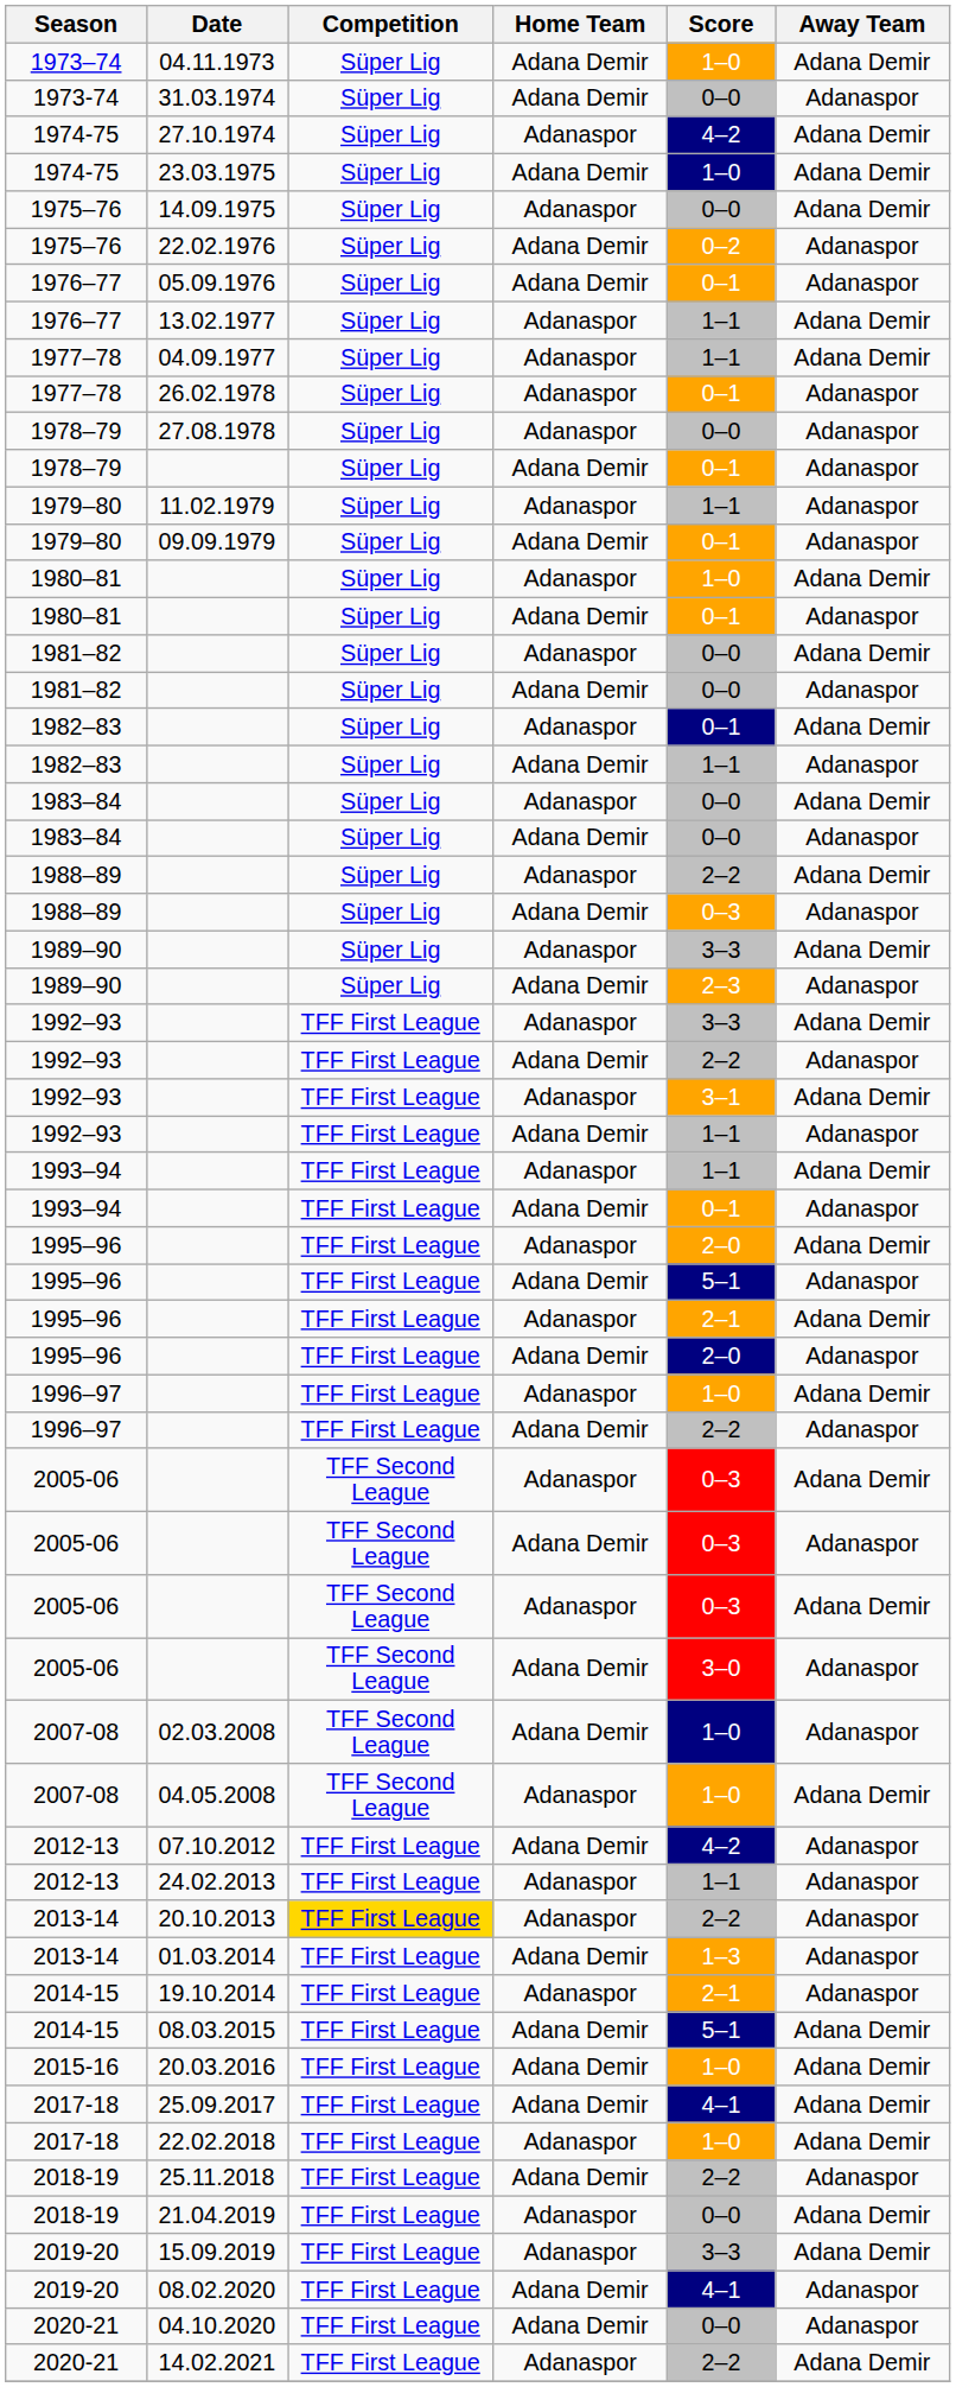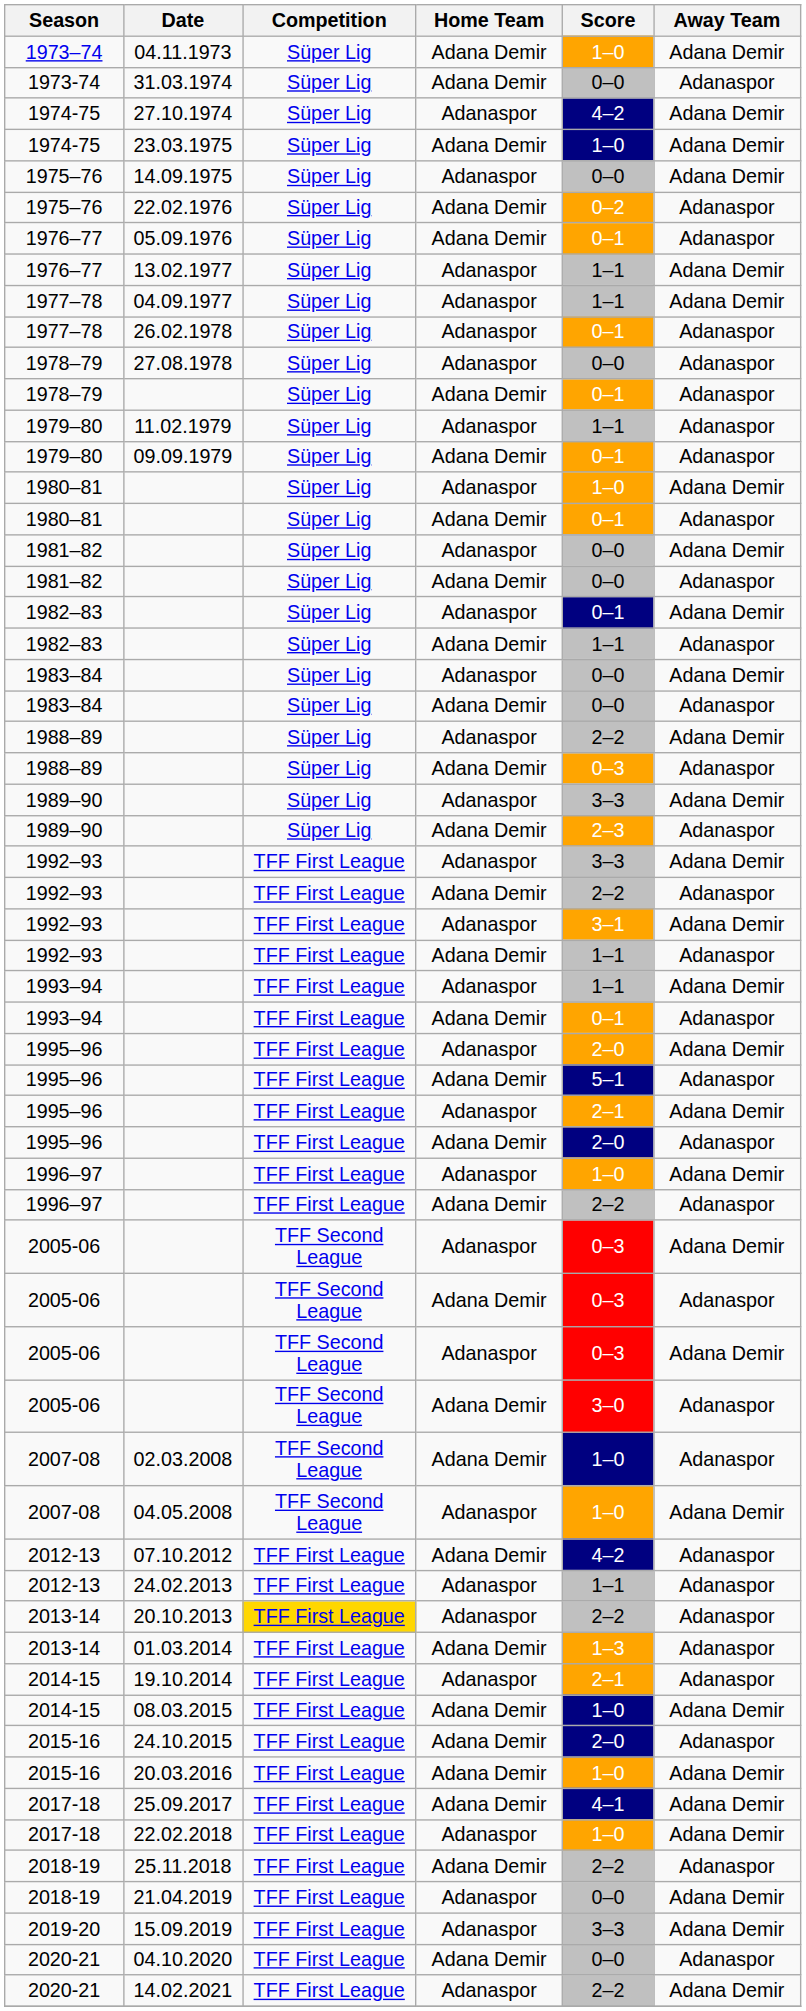08.03.2015 | Score: 5–1 -> 1–0
+ row: 2015-16 | 24.10.2015 | TFF First League | Adana Demir | 2–0 | Adanaspor
- row: 2019-20 | 08.02.2020 | TFF First League | Adana Demir | 4–1 | Adanaspor
